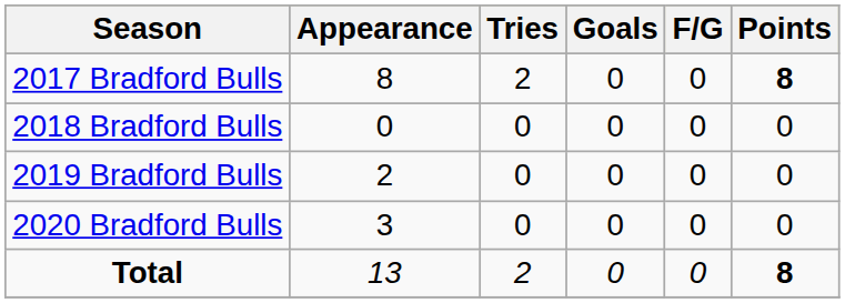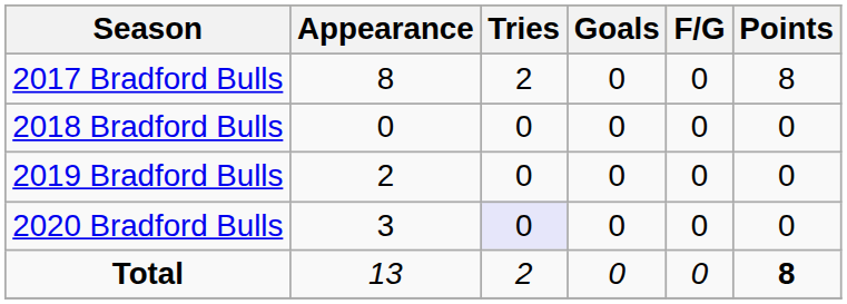2017 Bradford Bulls | Points: bold -> normal
2020 Bradford Bulls | Tries: no background -> lavender background
